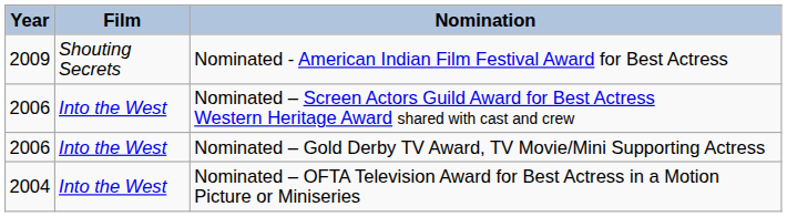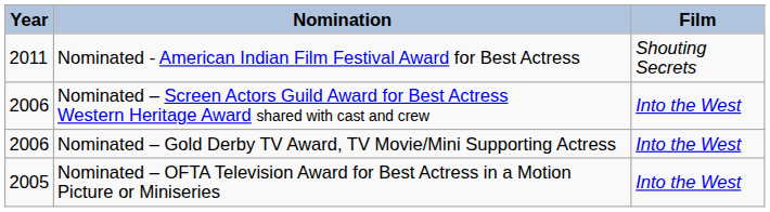columns swapped: Film <-> Nomination
row 2 | Year: 2009 -> 2011
row 5 | Year: 2004 -> 2005
